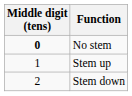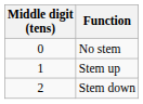No stem | Middle digit (tens): bold -> normal
